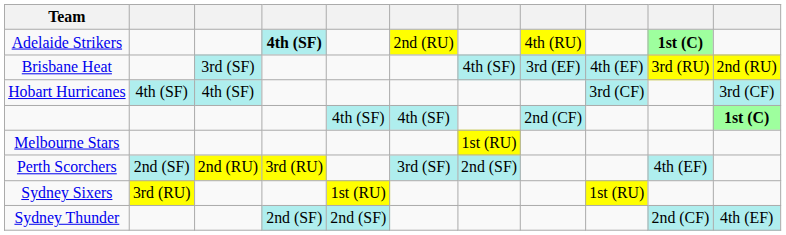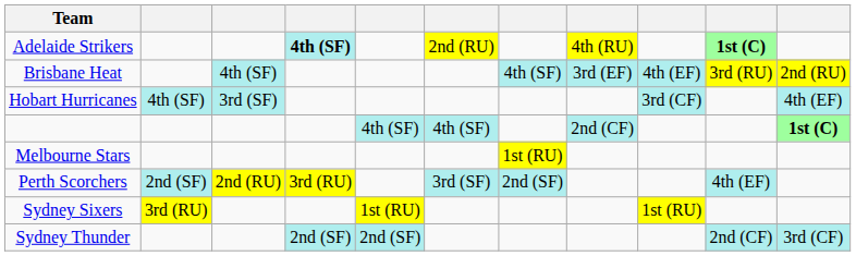Brisbane Heat | column 3: 3rd (SF) -> 4th (SF)
Hobart Hurricanes | column 3: 4th (SF) -> 3rd (SF)
Hobart Hurricanes | column 11: 3rd (CF) -> 4th (EF)
Sydney Thunder | column 11: 4th (EF) -> 3rd (CF)
